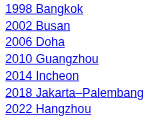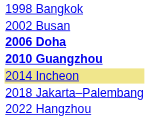2006 Doha | column 1: normal -> bold
2010 Guangzhou | column 1: normal -> bold
2014 Incheon | column 1: no background -> khaki background
